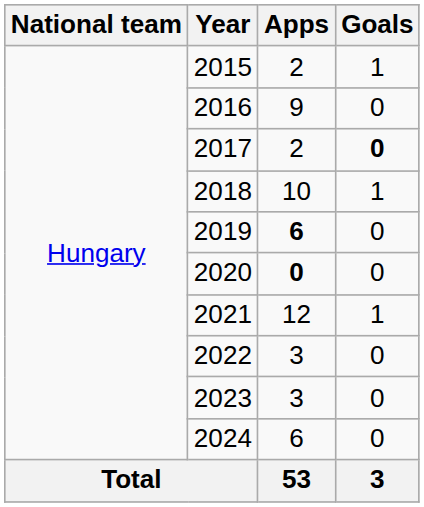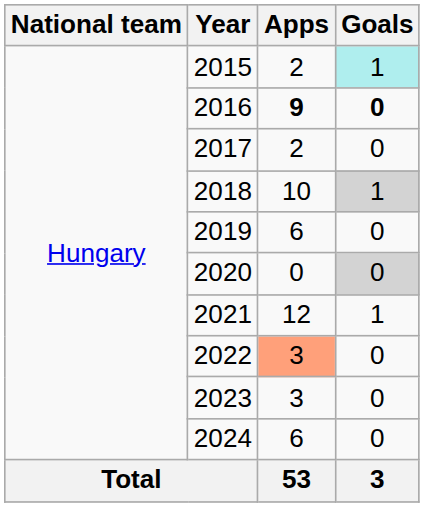2015 | Goals: no background -> paleturquoise background
2016 | Apps: normal -> bold
2016 | Goals: normal -> bold
2017 | Goals: bold -> normal
2018 | Goals: no background -> lightgrey background
2019 | Apps: bold -> normal
2020 | Apps: bold -> normal
2020 | Goals: no background -> lightgrey background
2022 | Apps: no background -> lightsalmon background
